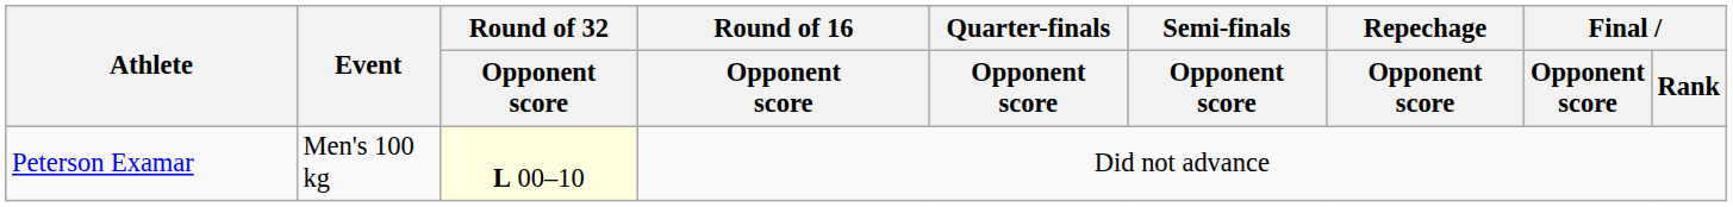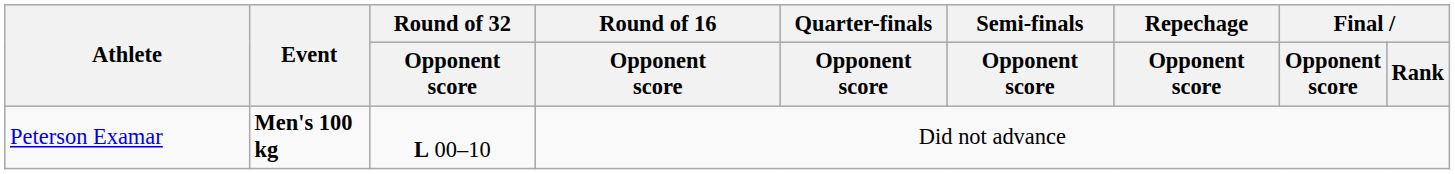Peterson Examar | Event: normal -> bold
Peterson Examar | Round of 32 / Opponent score: lightyellow background -> no background
